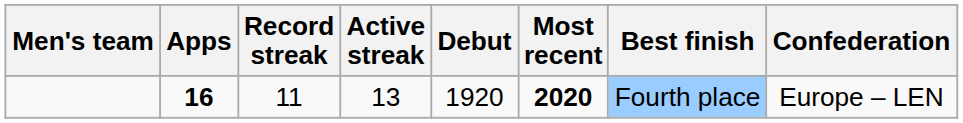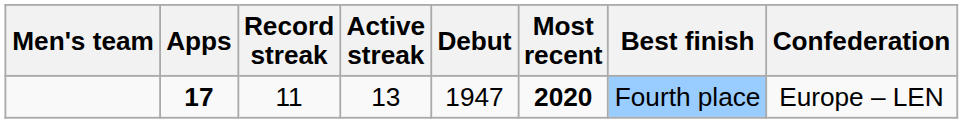row 2 | Apps: 16 -> 17
row 2 | Debut: 1920 -> 1947
